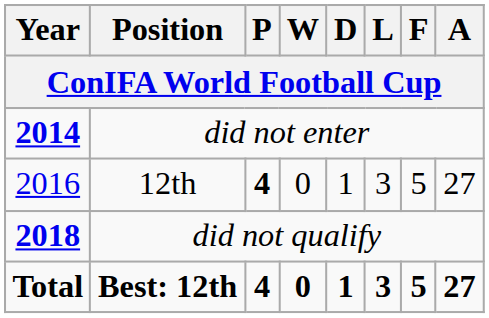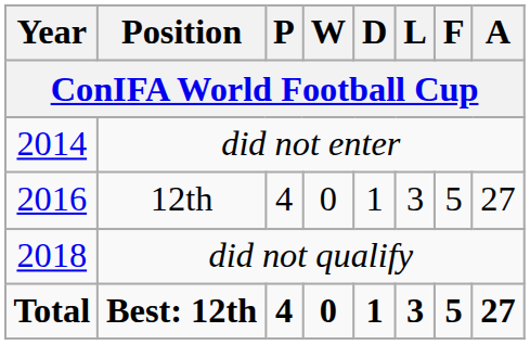did not enter | Year: bold -> normal
12th | P: bold -> normal
did not qualify | Year: bold -> normal
